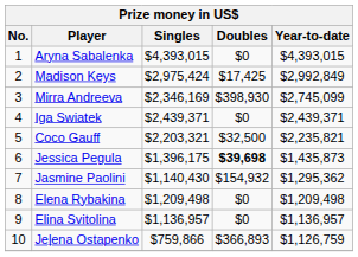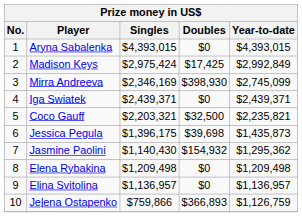Jessica Pegula | Doubles: bold -> normal
